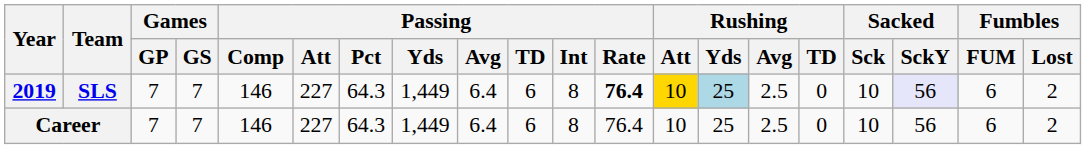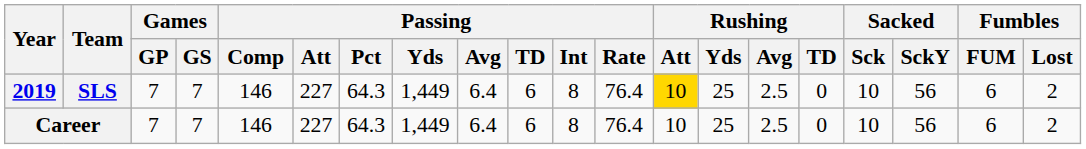2019 | Passing / Rate: bold -> normal
2019 | Rushing / Yds: lightblue background -> no background
2019 | Sacked / SckY: lavender background -> no background
